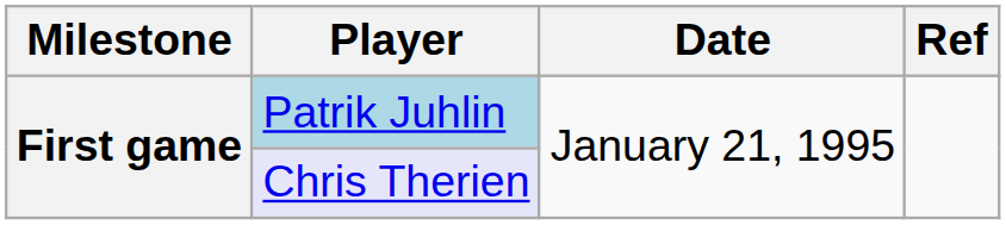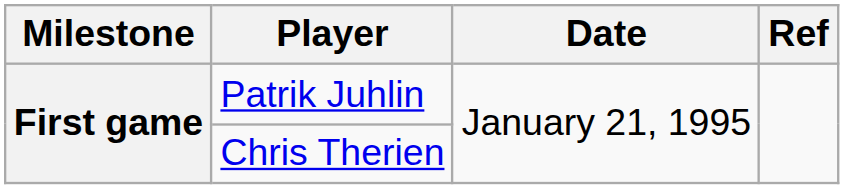Patrik Juhlin | Player: lightblue background -> no background
Chris Therien | Player: lavender background -> no background
